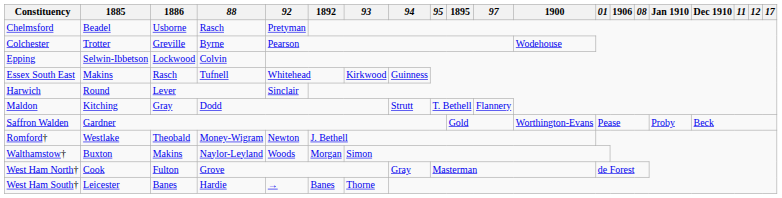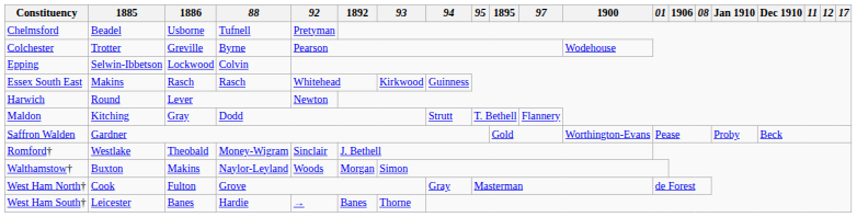Chelmsford | 88: Rasch -> Tufnell
Essex South East | 88: Tufnell -> Rasch
Harwich | 92: Sinclair -> Newton
Romford† | 92: Newton -> Sinclair
